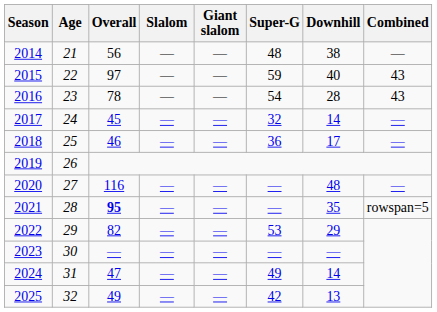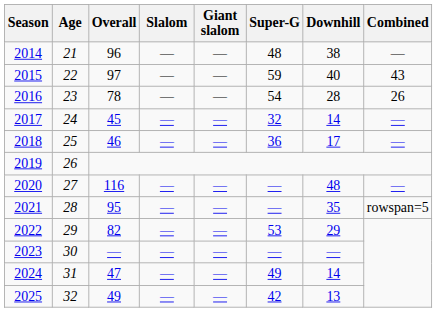2014 | Overall: 56 -> 96
2016 | Combined: 43 -> 26
2021 | Overall: bold -> normal
